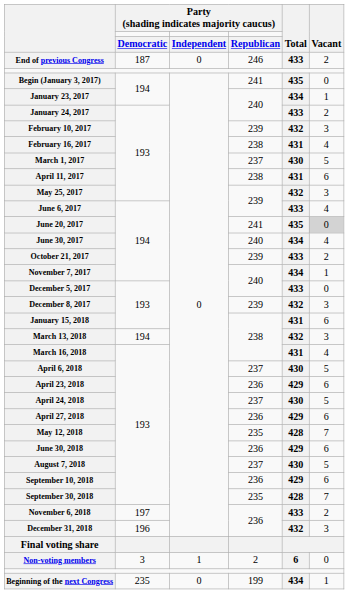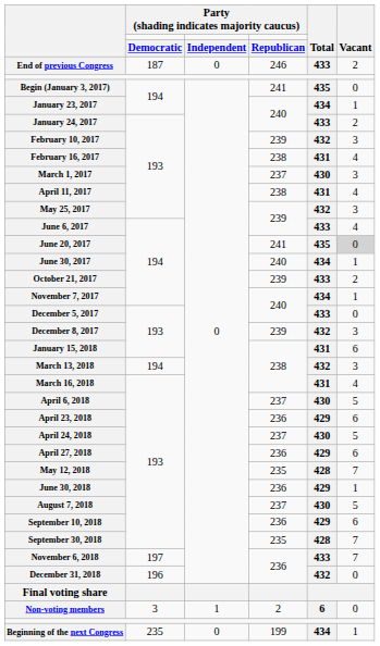March 1, 2017 | Vacant: 5 -> 3
April 11, 2017 | Vacant: 6 -> 4
June 30, 2017 | Vacant: 4 -> 1
June 30, 2018 | Vacant: 6 -> 1
November 6, 2018 | Vacant: 2 -> 7
December 31, 2018 | Vacant: 3 -> 0
